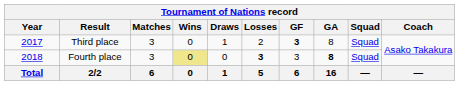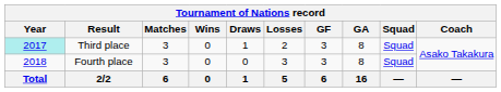Third place | Year: no background -> paleturquoise background
Third place | GF: bold -> normal
Fourth place | Wins: khaki background -> no background
Fourth place | Losses: bold -> normal
Fourth place | GA: bold -> normal
